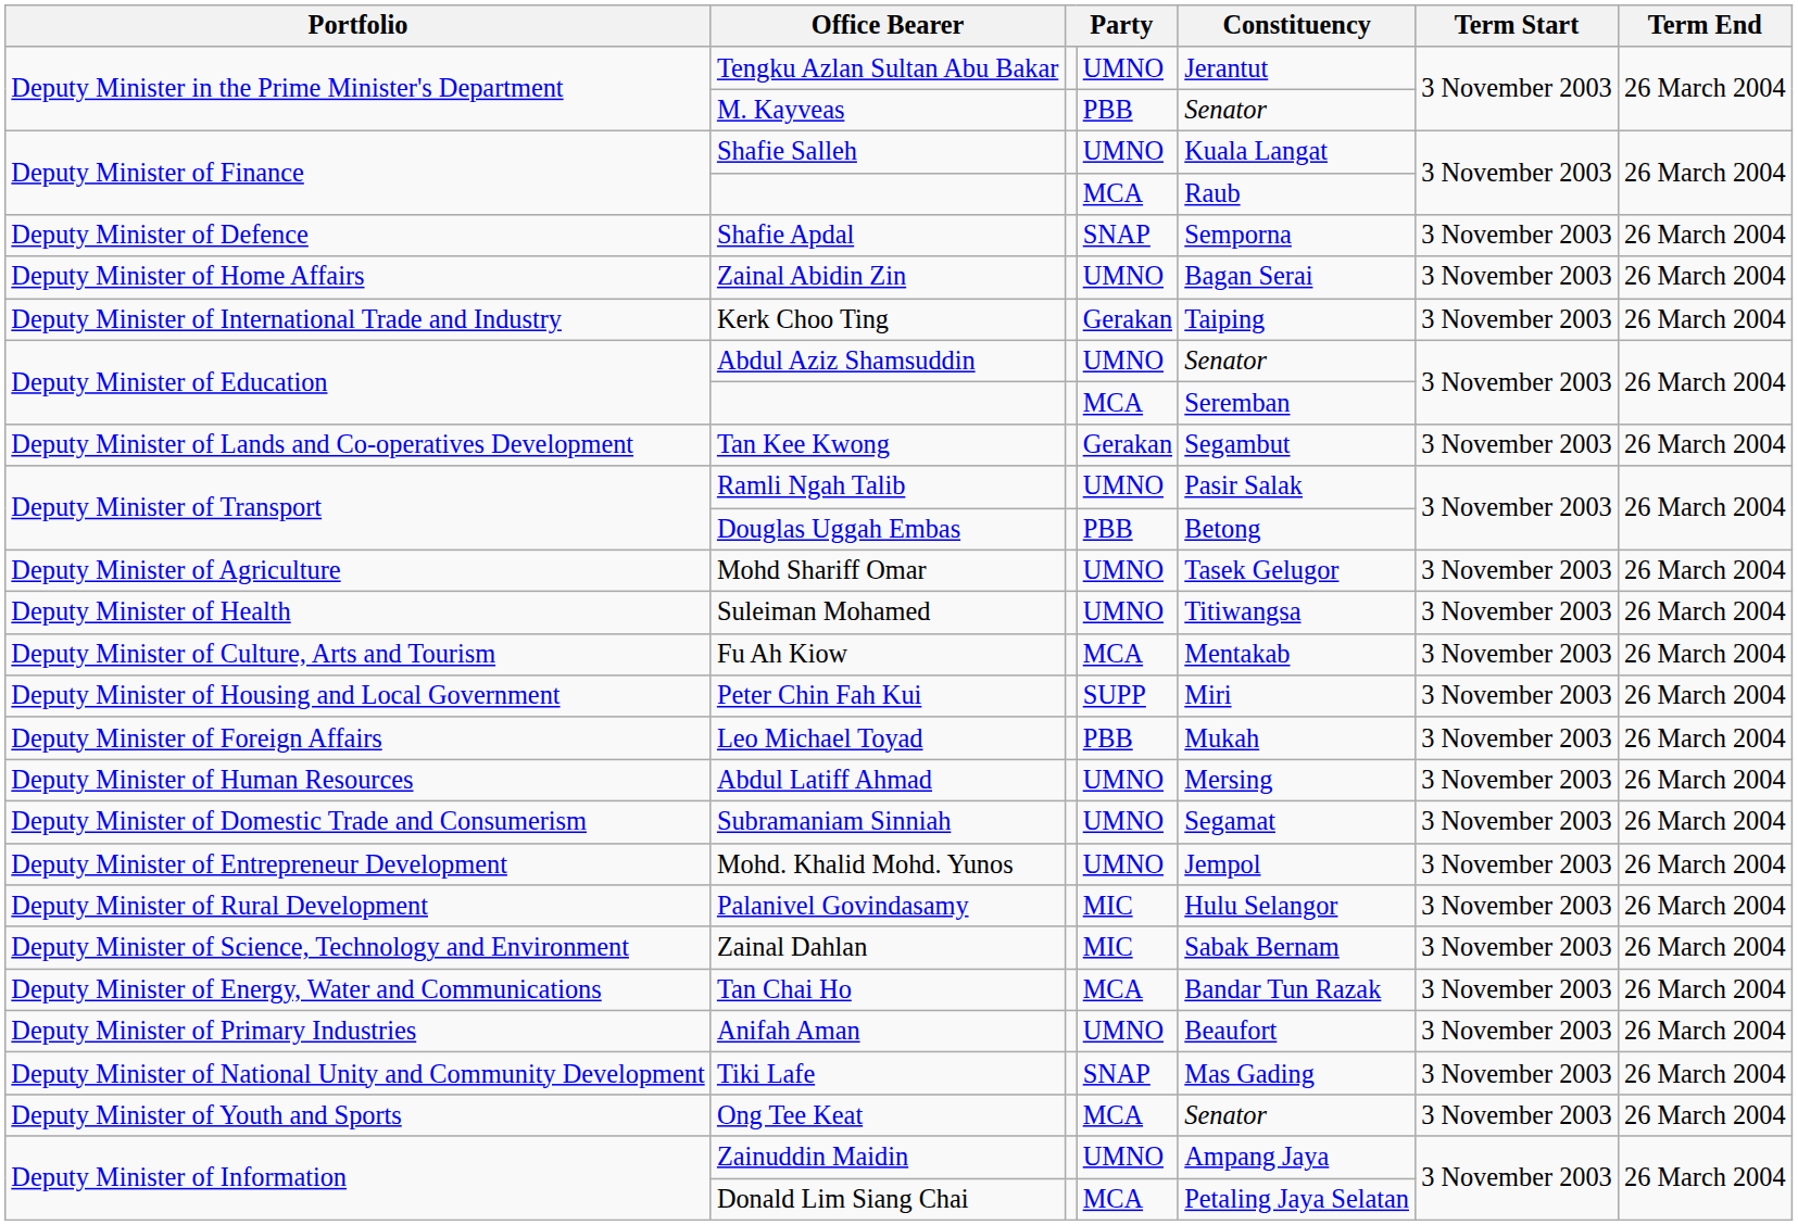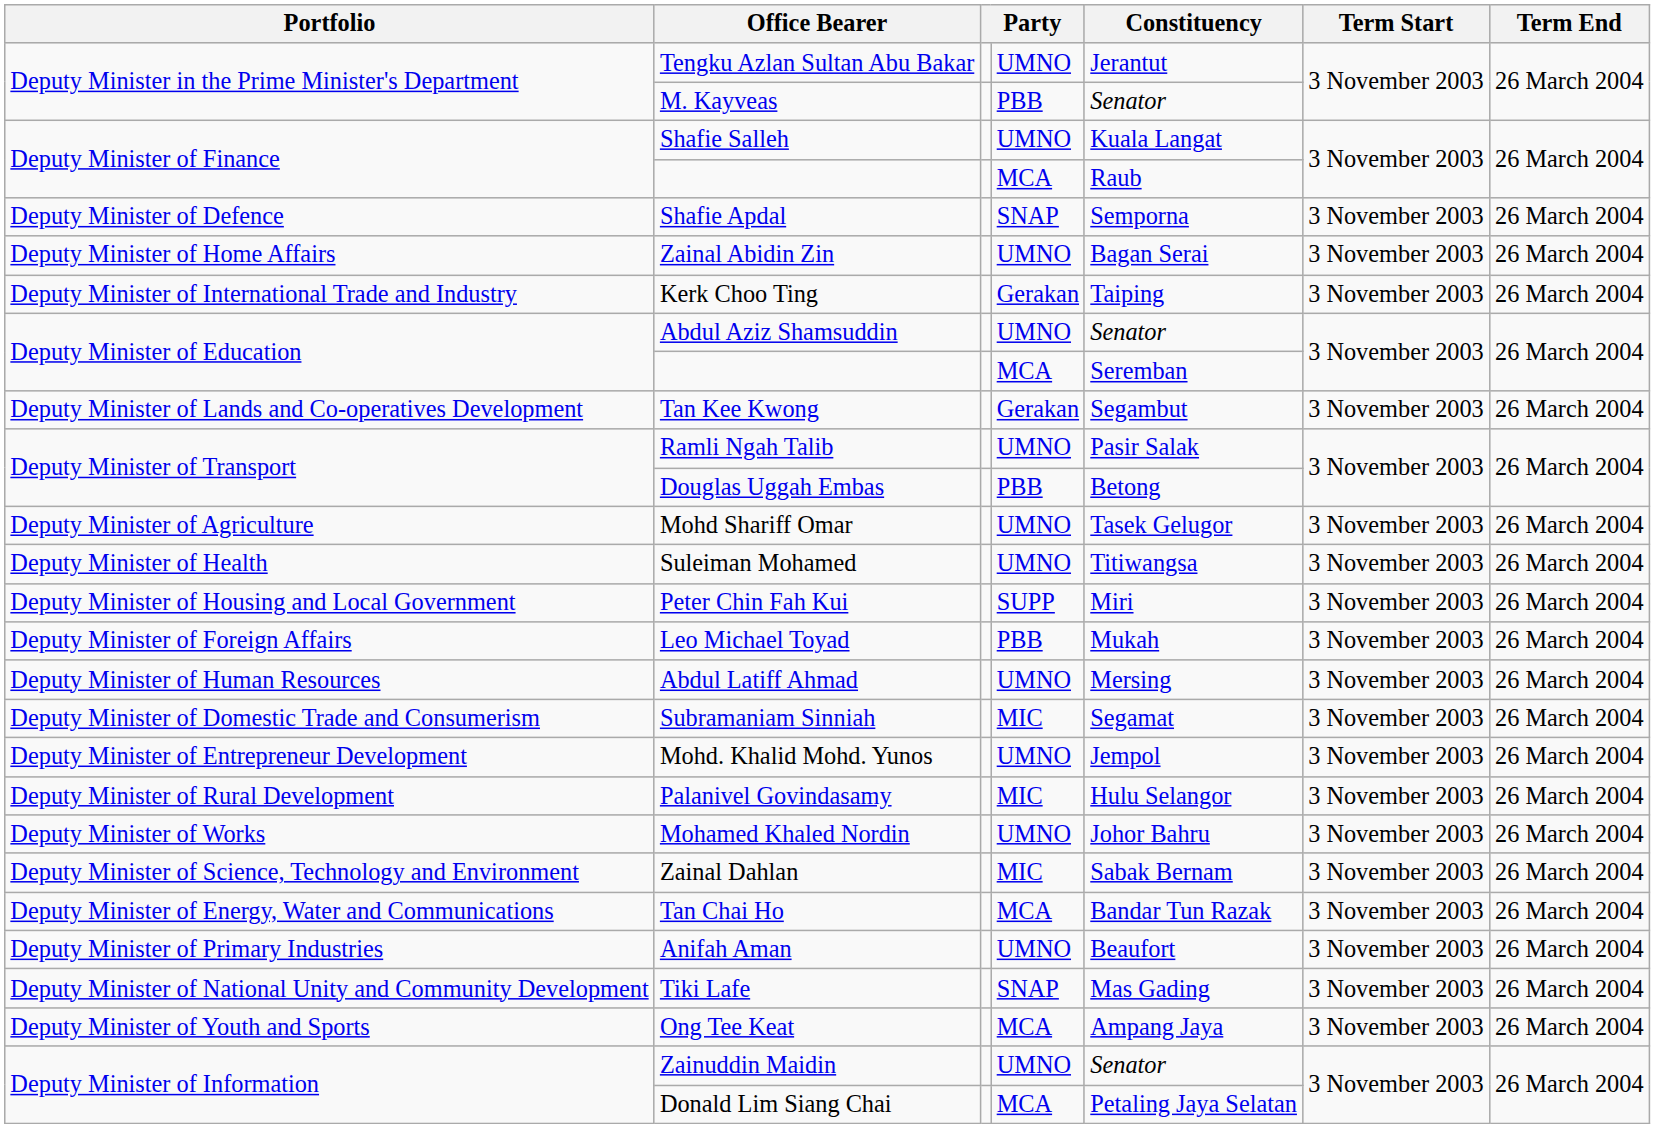- row: Deputy Minister of Culture, Arts and Tourism | Fu Ah Kiow | MCA | Mentakab | 3 November 2003 | 26 March 2004
Subramaniam Sinniah | column 4: UMNO -> MIC
+ row: Deputy Minister of Works | Mohamed Khaled Nordin | UMNO | Johor Bahru | 3 November 2003 | 26 March 2004
Ong Tee Keat | Constituency: Senator -> Ampang Jaya
Zainuddin Maidin | Constituency: Ampang Jaya -> Senator
